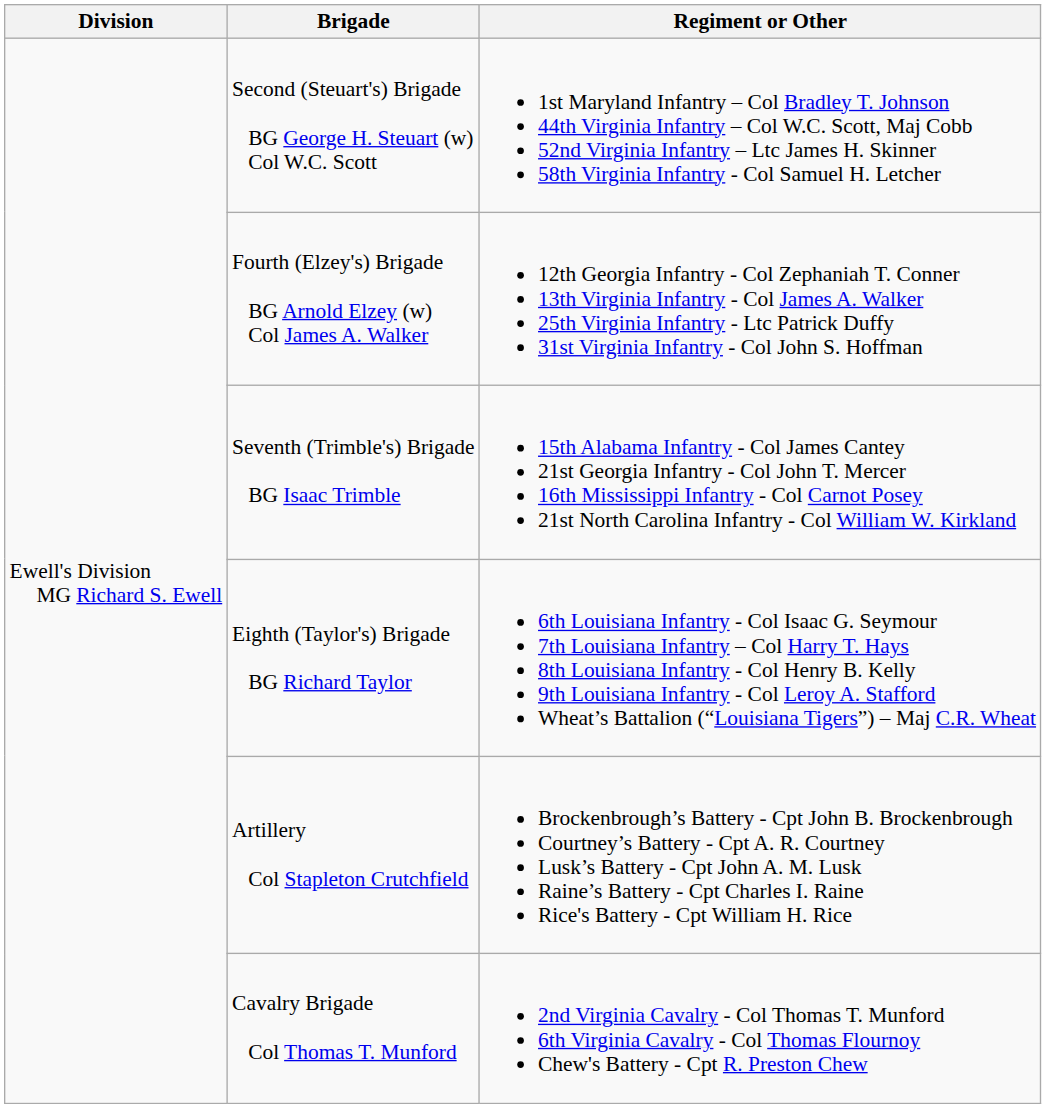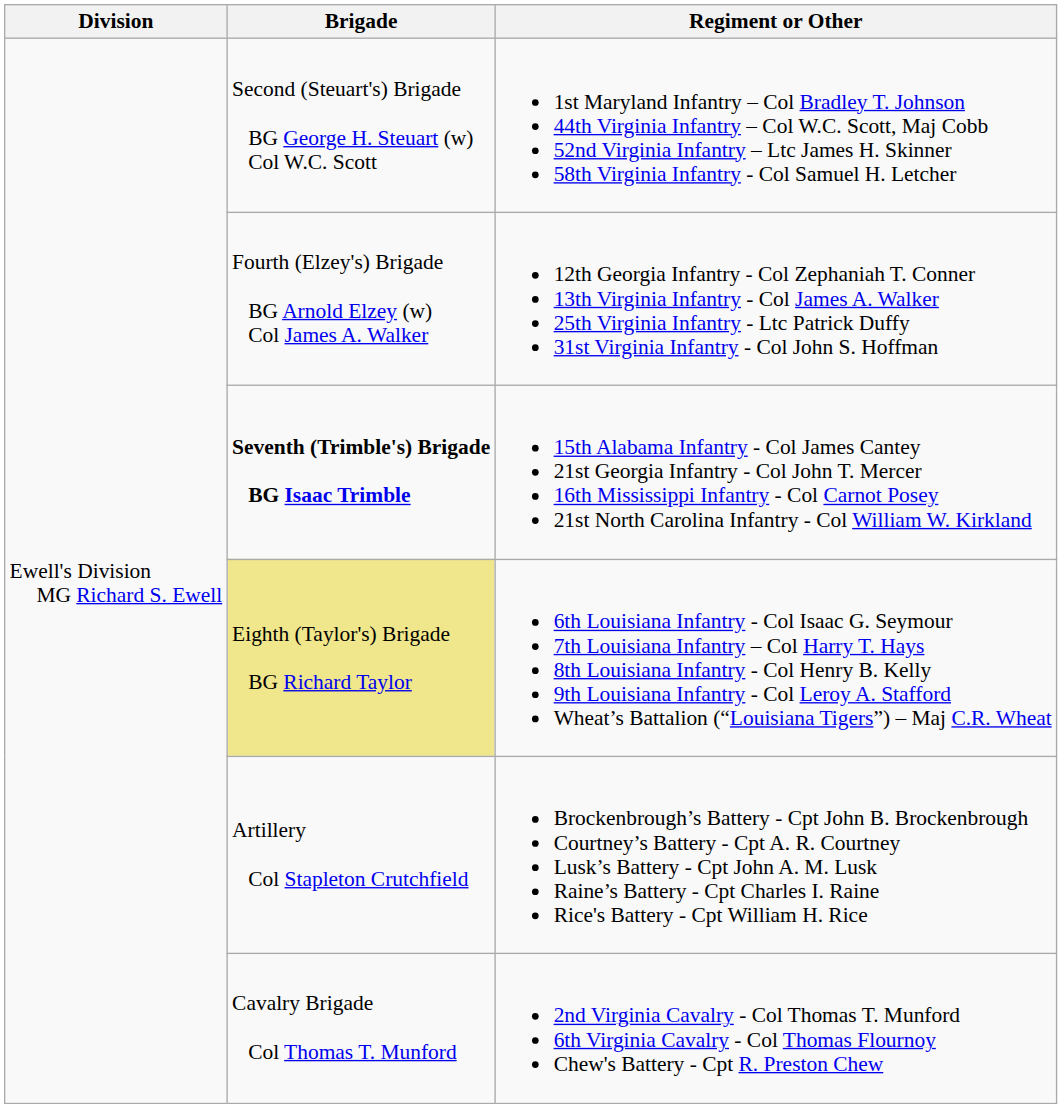Seventh (Trimble's) Brigade BG Isaac Trimble | Brigade: normal -> bold
Eighth (Taylor's) Brigade BG Richard Taylor | Brigade: no background -> khaki background
